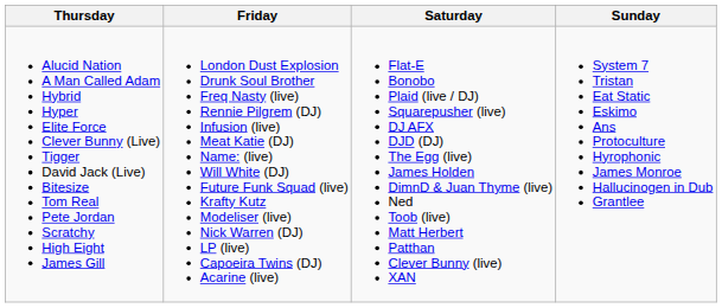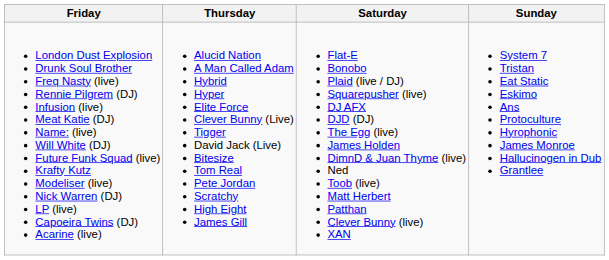columns swapped: Thursday <-> Friday
